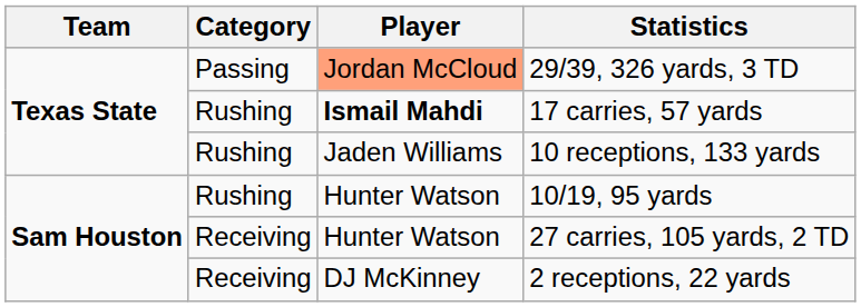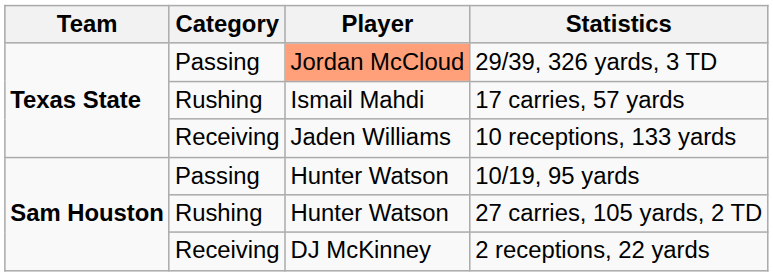17 carries, 57 yards | Player: bold -> normal
10 receptions, 133 yards | Category: Rushing -> Receiving
10/19, 95 yards | Category: Rushing -> Passing
27 carries, 105 yards, 2 TD | Category: Receiving -> Rushing
